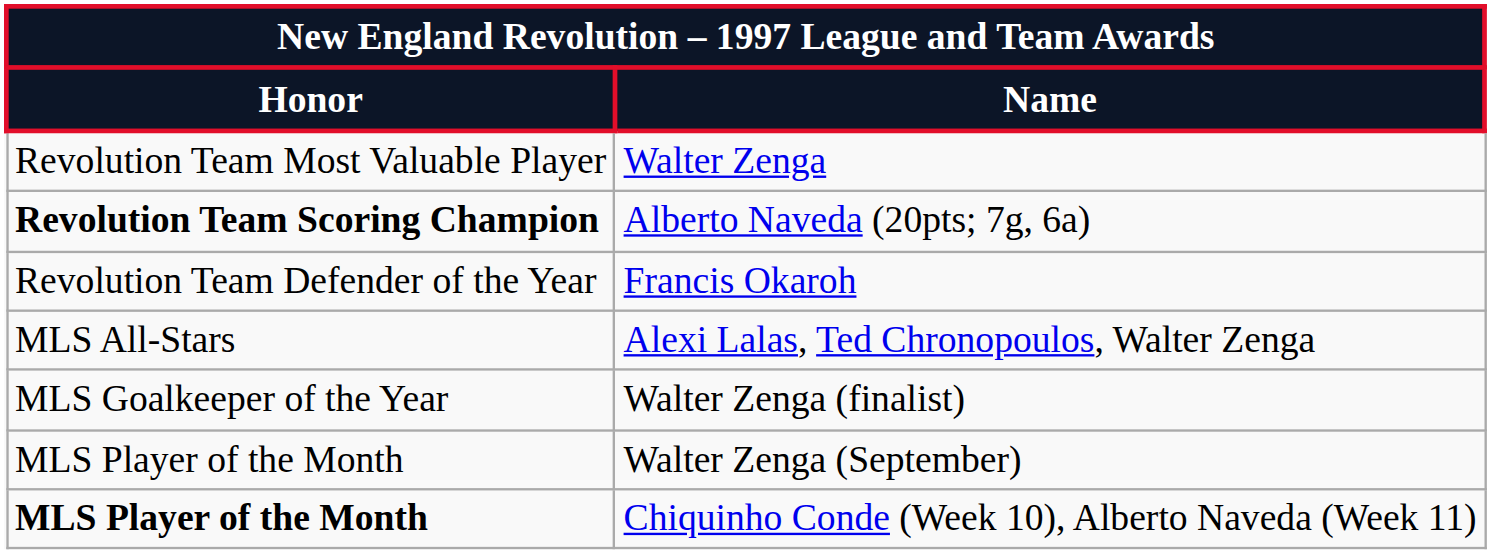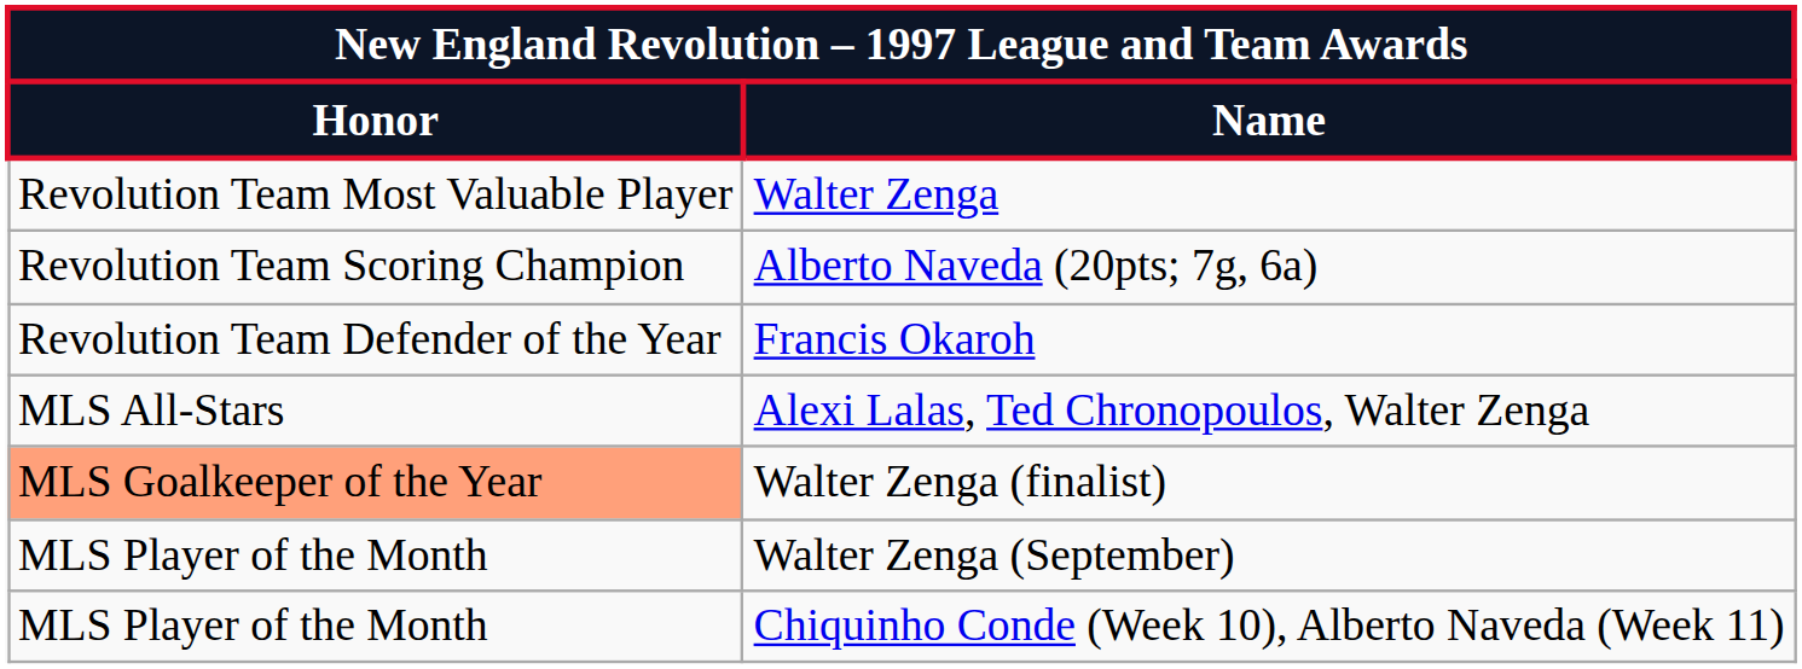Alberto Naveda (20pts; 7g, 6a) | Honor: bold -> normal
Walter Zenga (finalist) | Honor: no background -> lightsalmon background
Chiquinho Conde (Week 10), Alberto Naveda (Week 11) | Honor: bold -> normal
